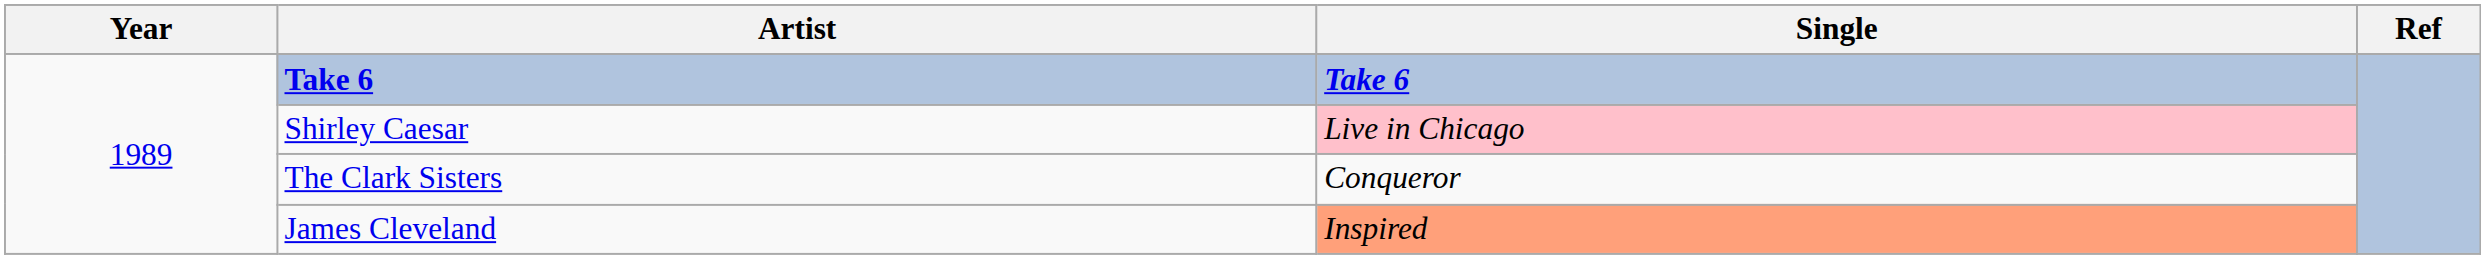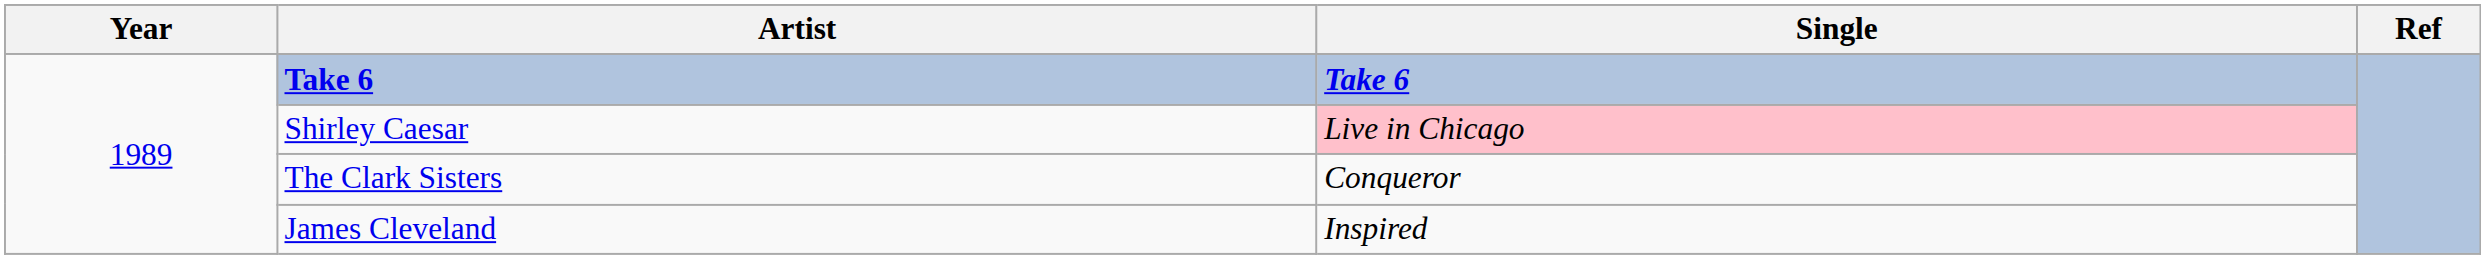James Cleveland | Single: lightsalmon background -> no background
